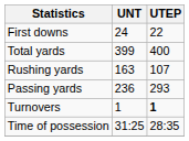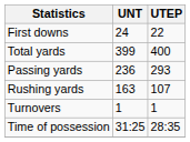rows swapped: Rushing yards <-> Passing yards
Turnovers | UTEP: bold -> normal
